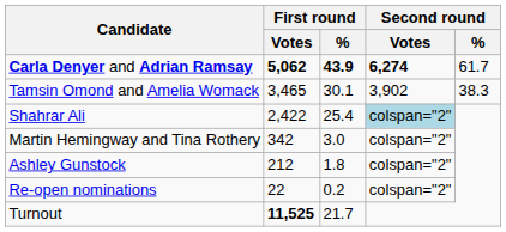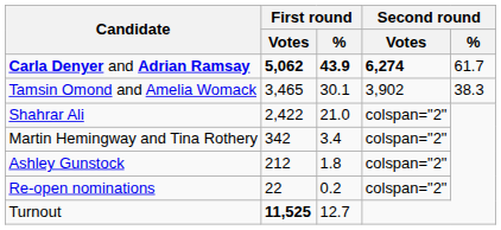Shahrar Ali | First round / %: 25.4 -> 21.0
Shahrar Ali | Second round / Votes: lightblue background -> no background
Martin Hemingway and Tina Rothery | First round / %: 3.0 -> 3.4
Turnout | First round / %: 21.7 -> 12.7
